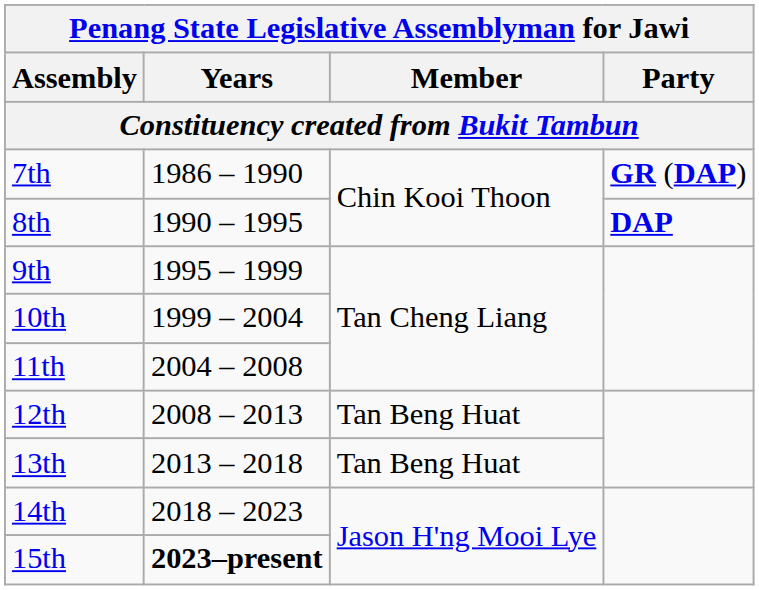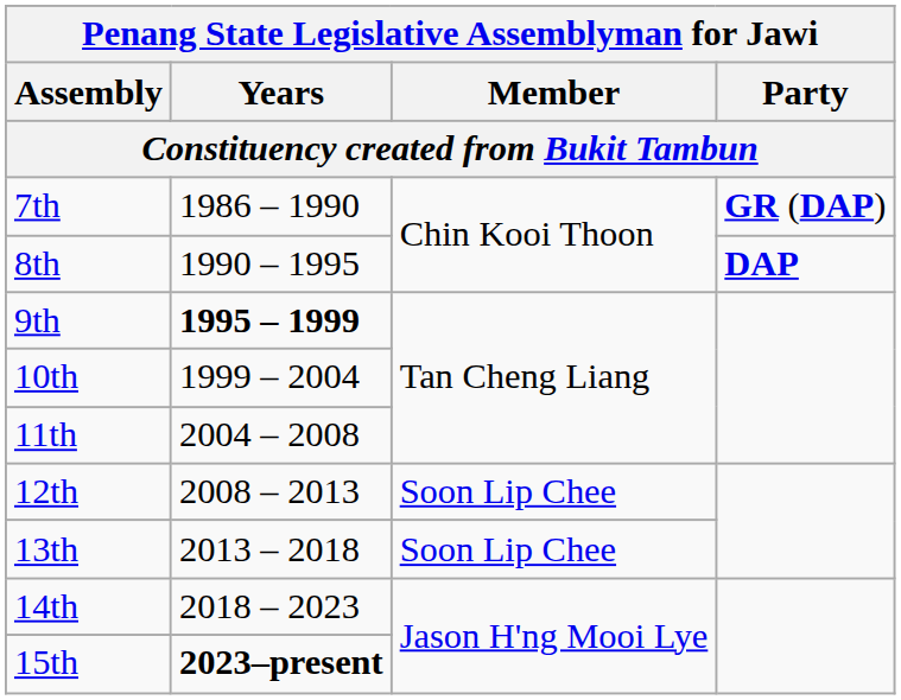9th | Years: normal -> bold
12th | Member: Tan Beng Huat -> Soon Lip Chee
13th | Member: Tan Beng Huat -> Soon Lip Chee
